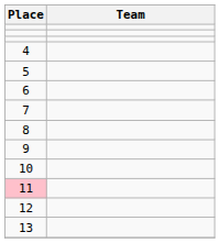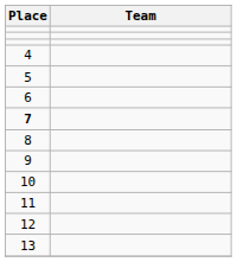row 8 | Place: normal -> bold
row 12 | Place: pink background -> no background
